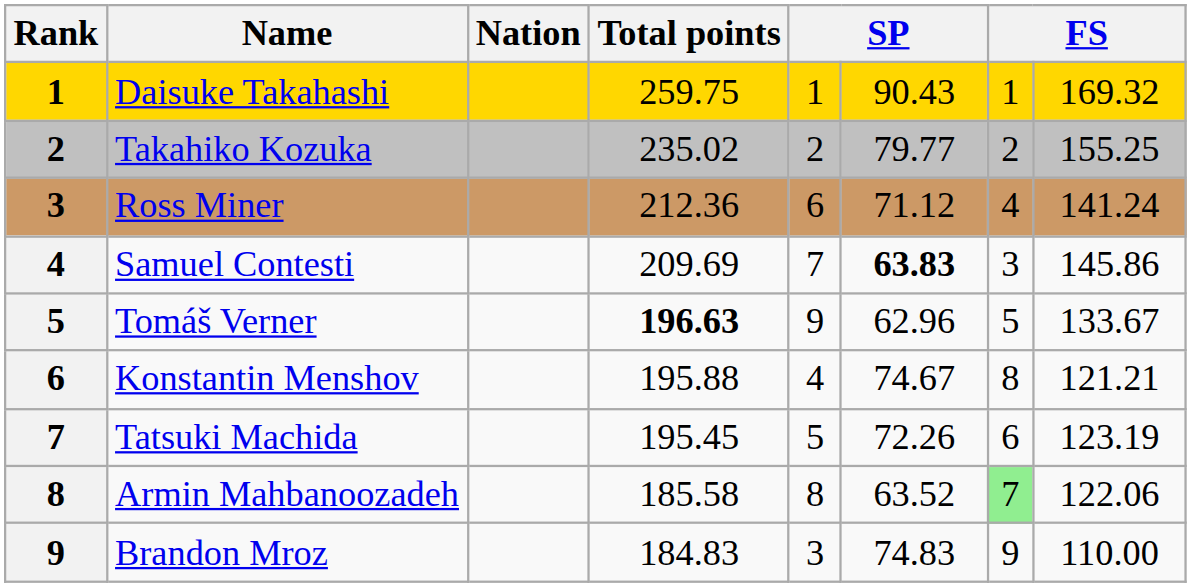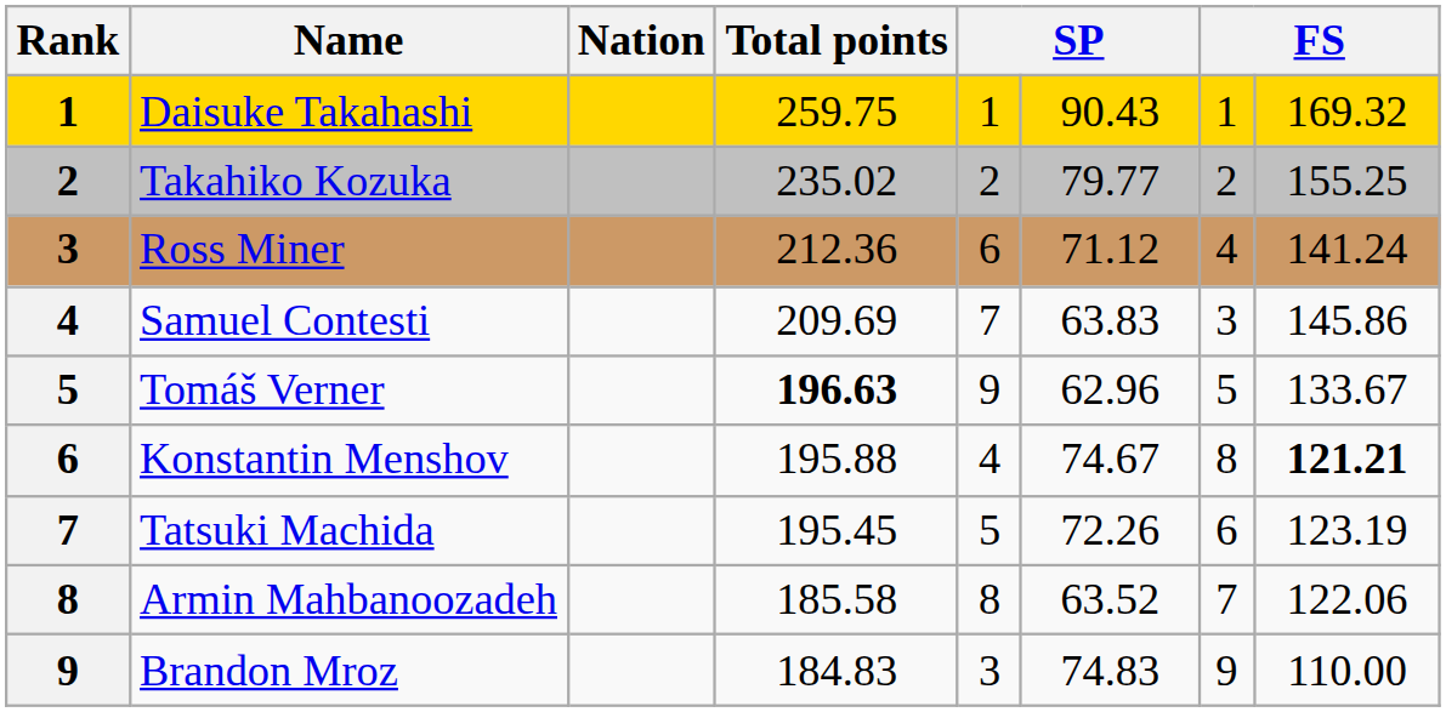Samuel Contesti | column 6: bold -> normal
Konstantin Menshov | column 8: normal -> bold
Armin Mahbanoozadeh | column 7: lightgreen background -> no background
